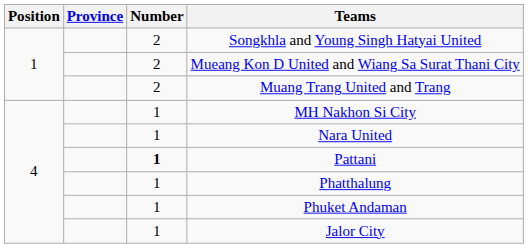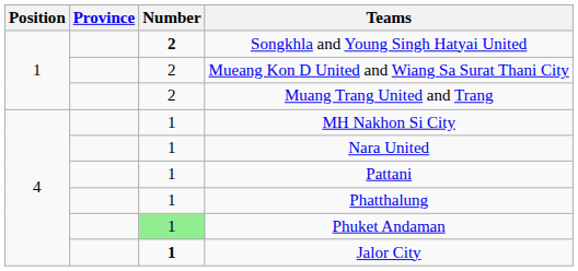Songkhla and Young Singh Hatyai United | Number: normal -> bold
Pattani | Number: bold -> normal
Phuket Andaman | Number: no background -> lightgreen background
Jalor City | Number: normal -> bold
